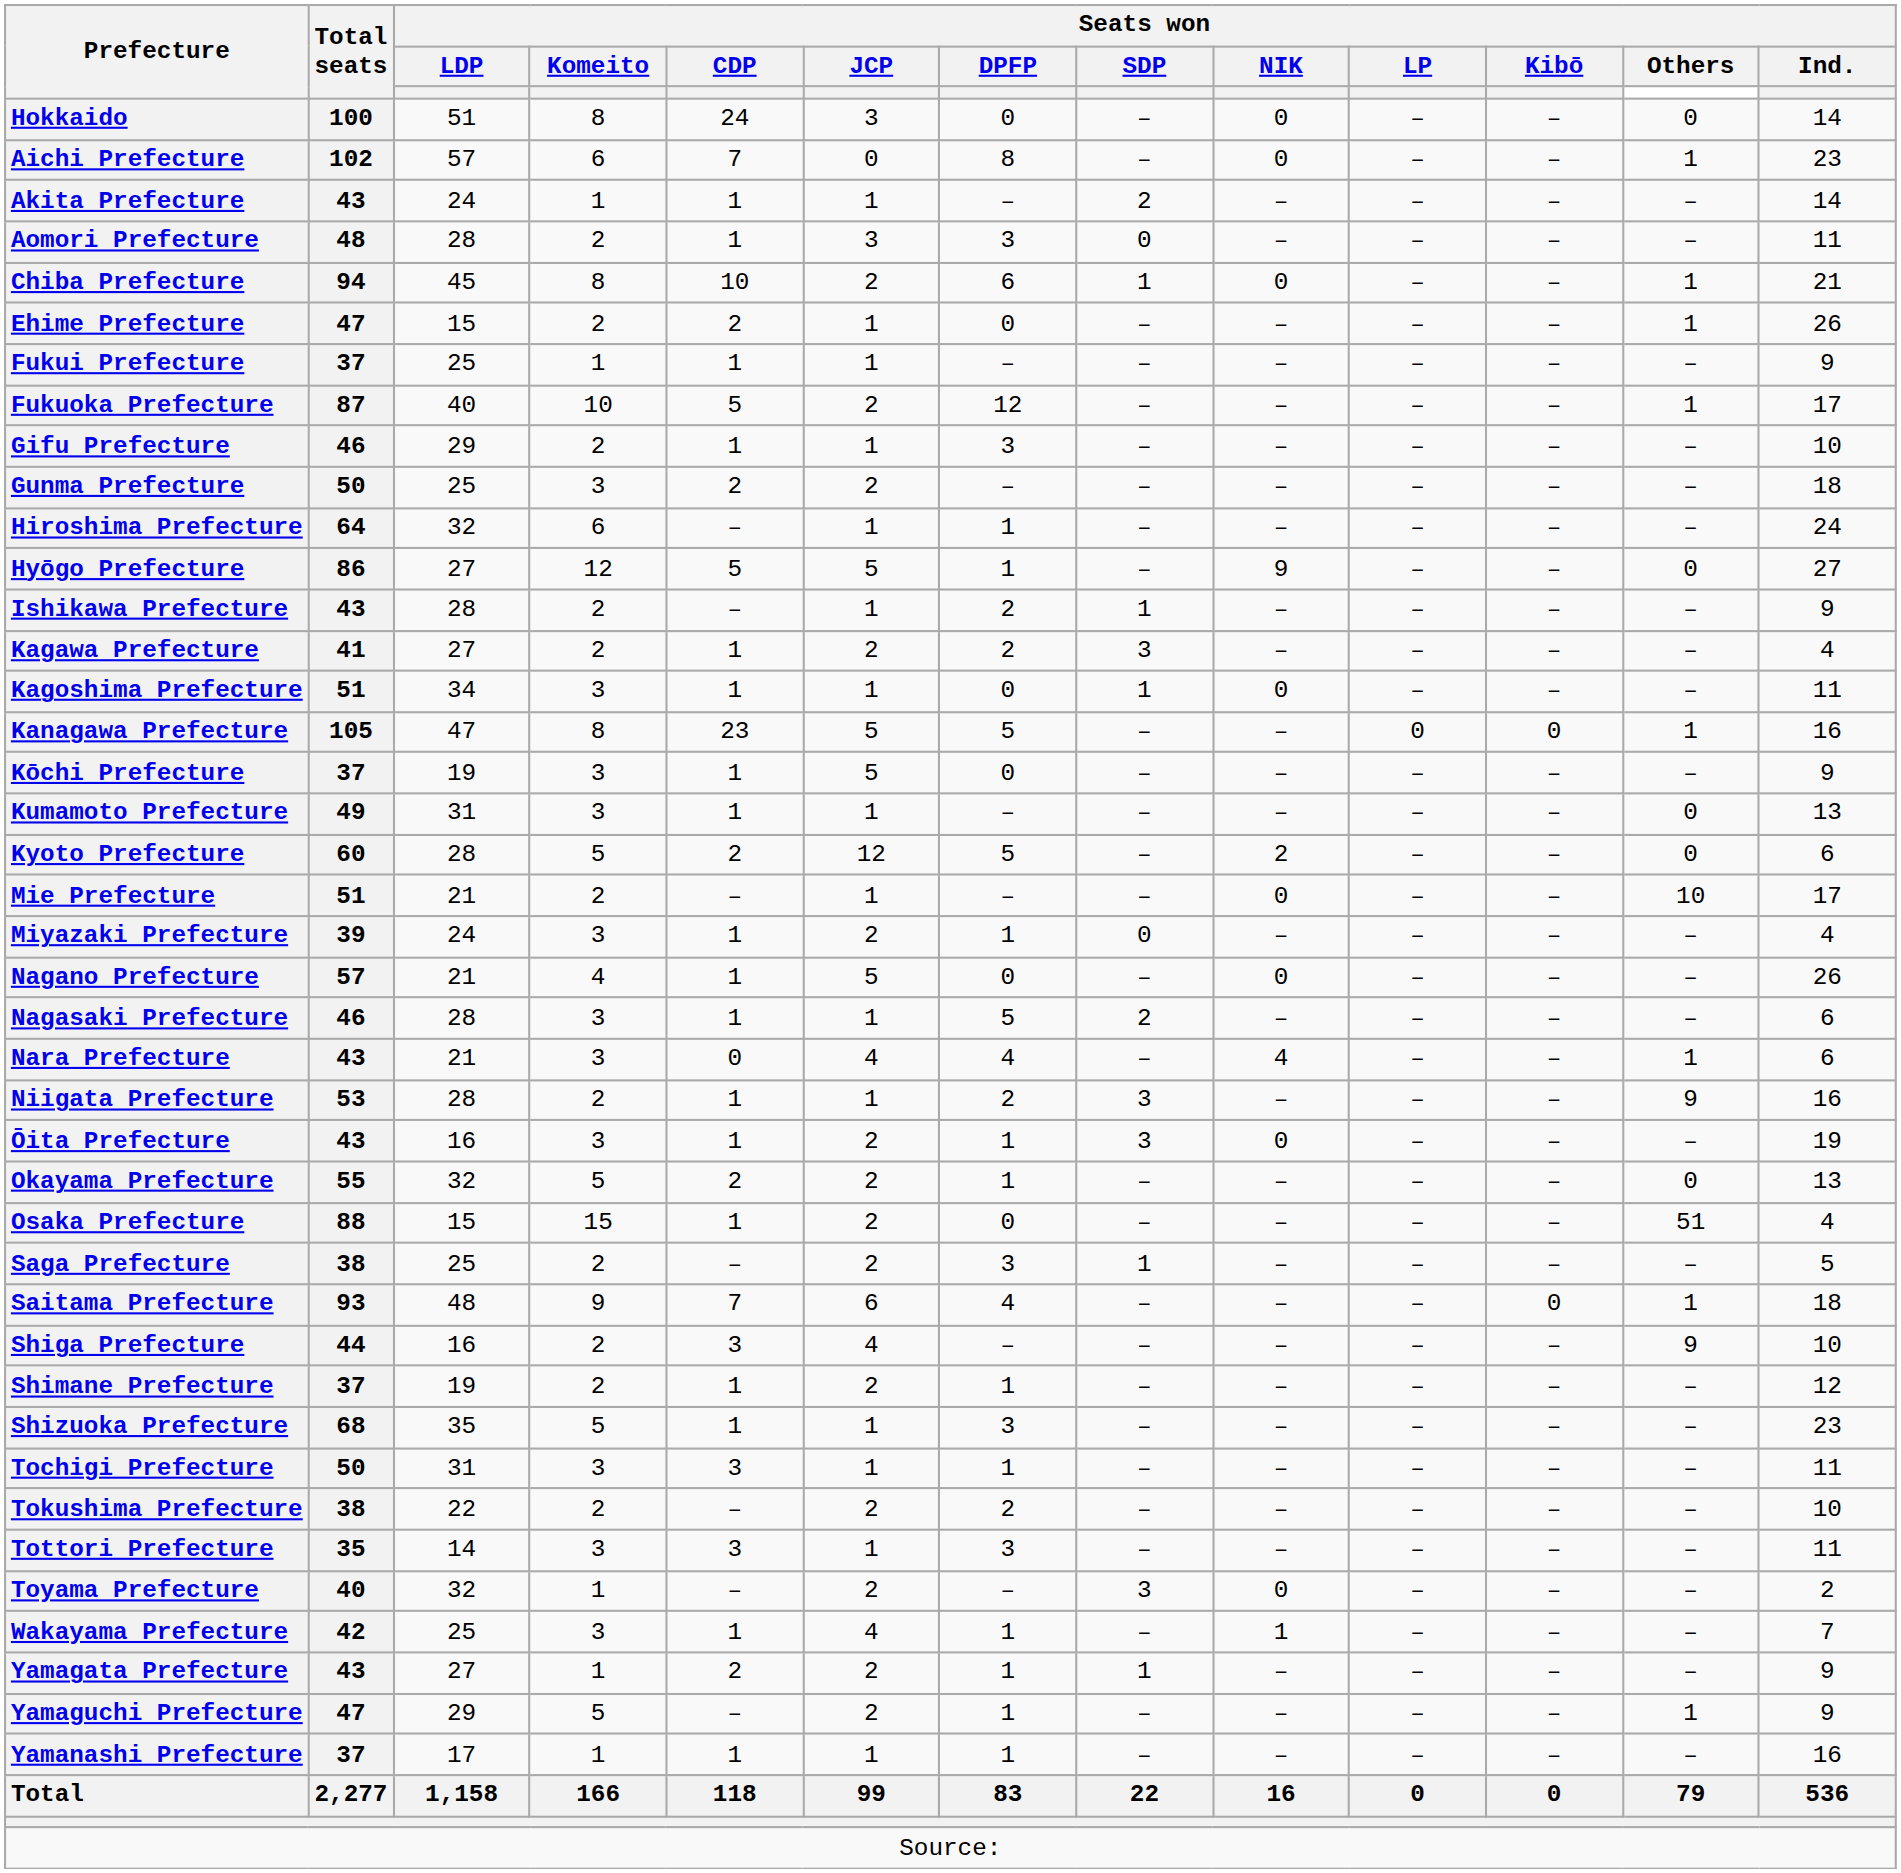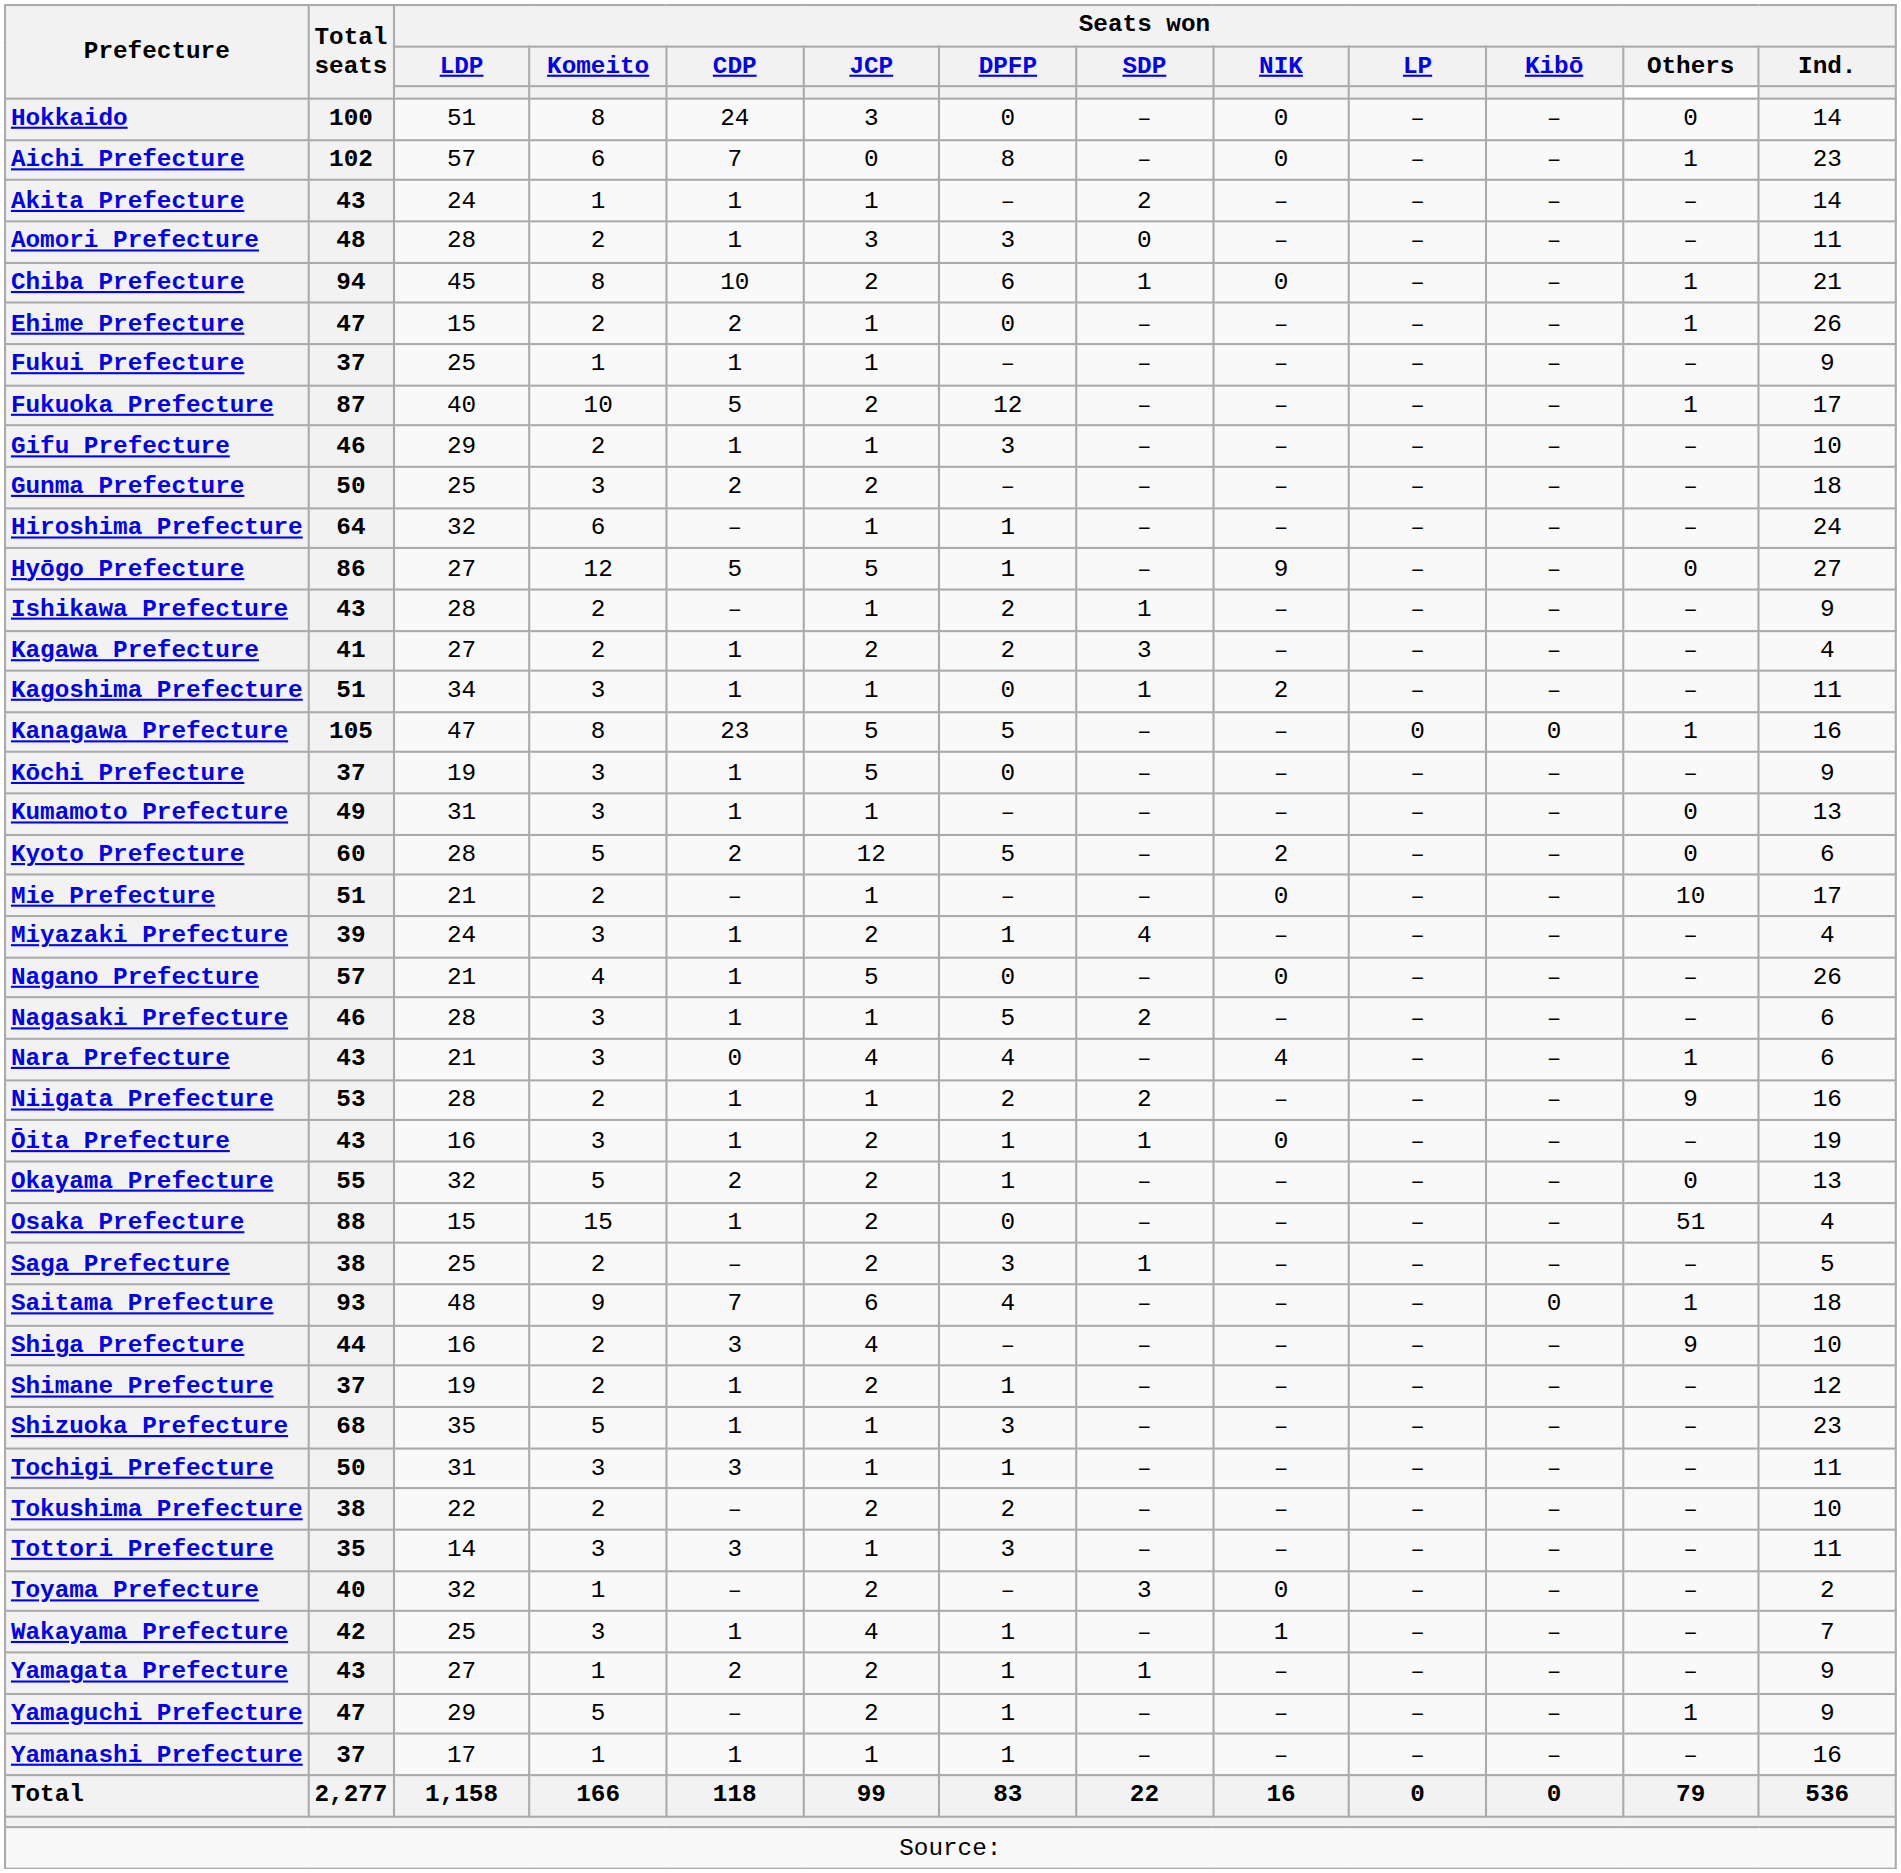Kagoshima Prefecture | Seats won / NIK: 0 -> 2
Miyazaki Prefecture | Seats won / SDP: 0 -> 4
Niigata Prefecture | Seats won / SDP: 3 -> 2
Ōita Prefecture | Seats won / SDP: 3 -> 1
